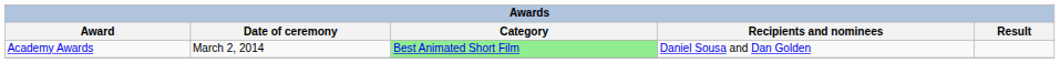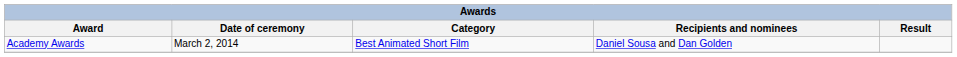Academy Awards | Category: lightgreen background -> no background
